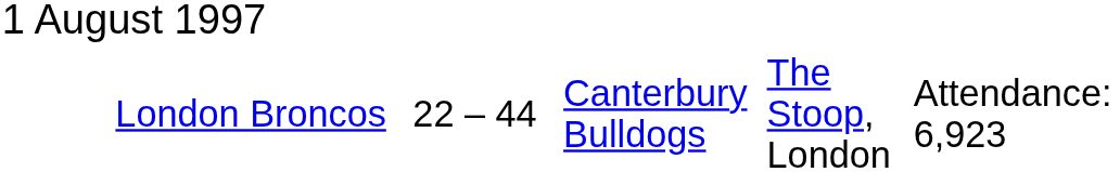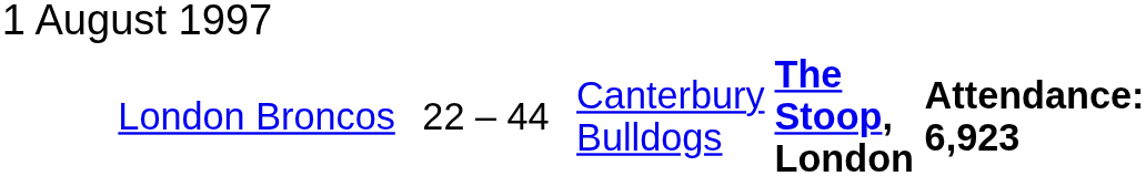London Broncos | column 4: normal -> bold
London Broncos | column 5: normal -> bold
